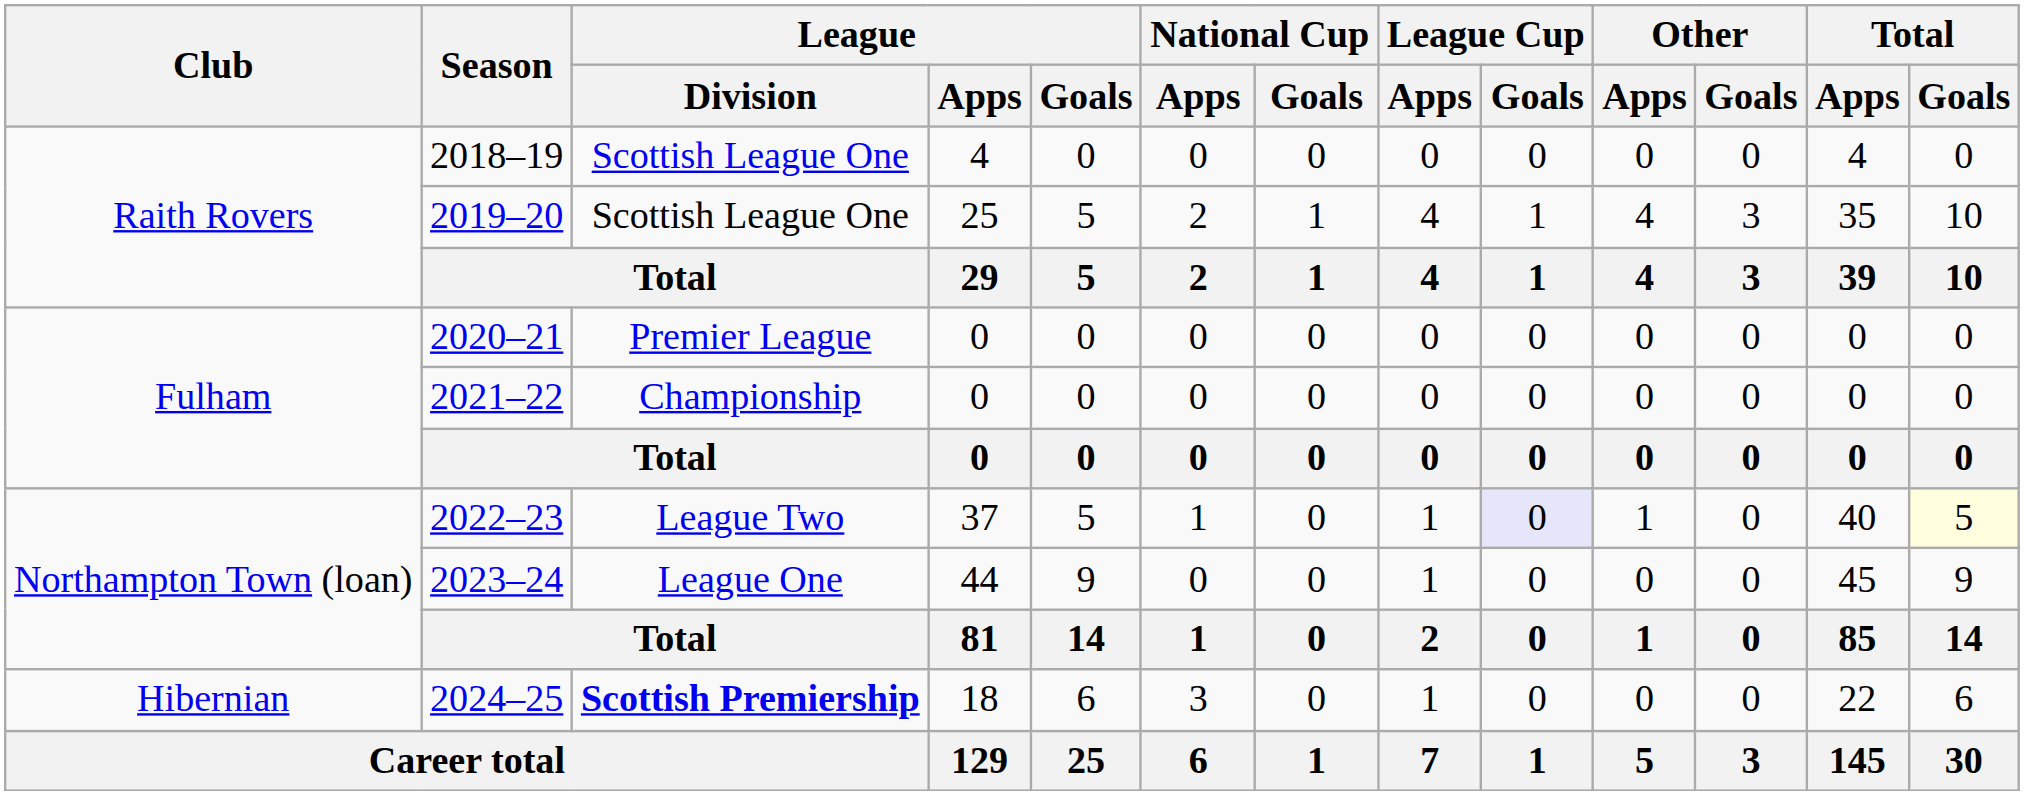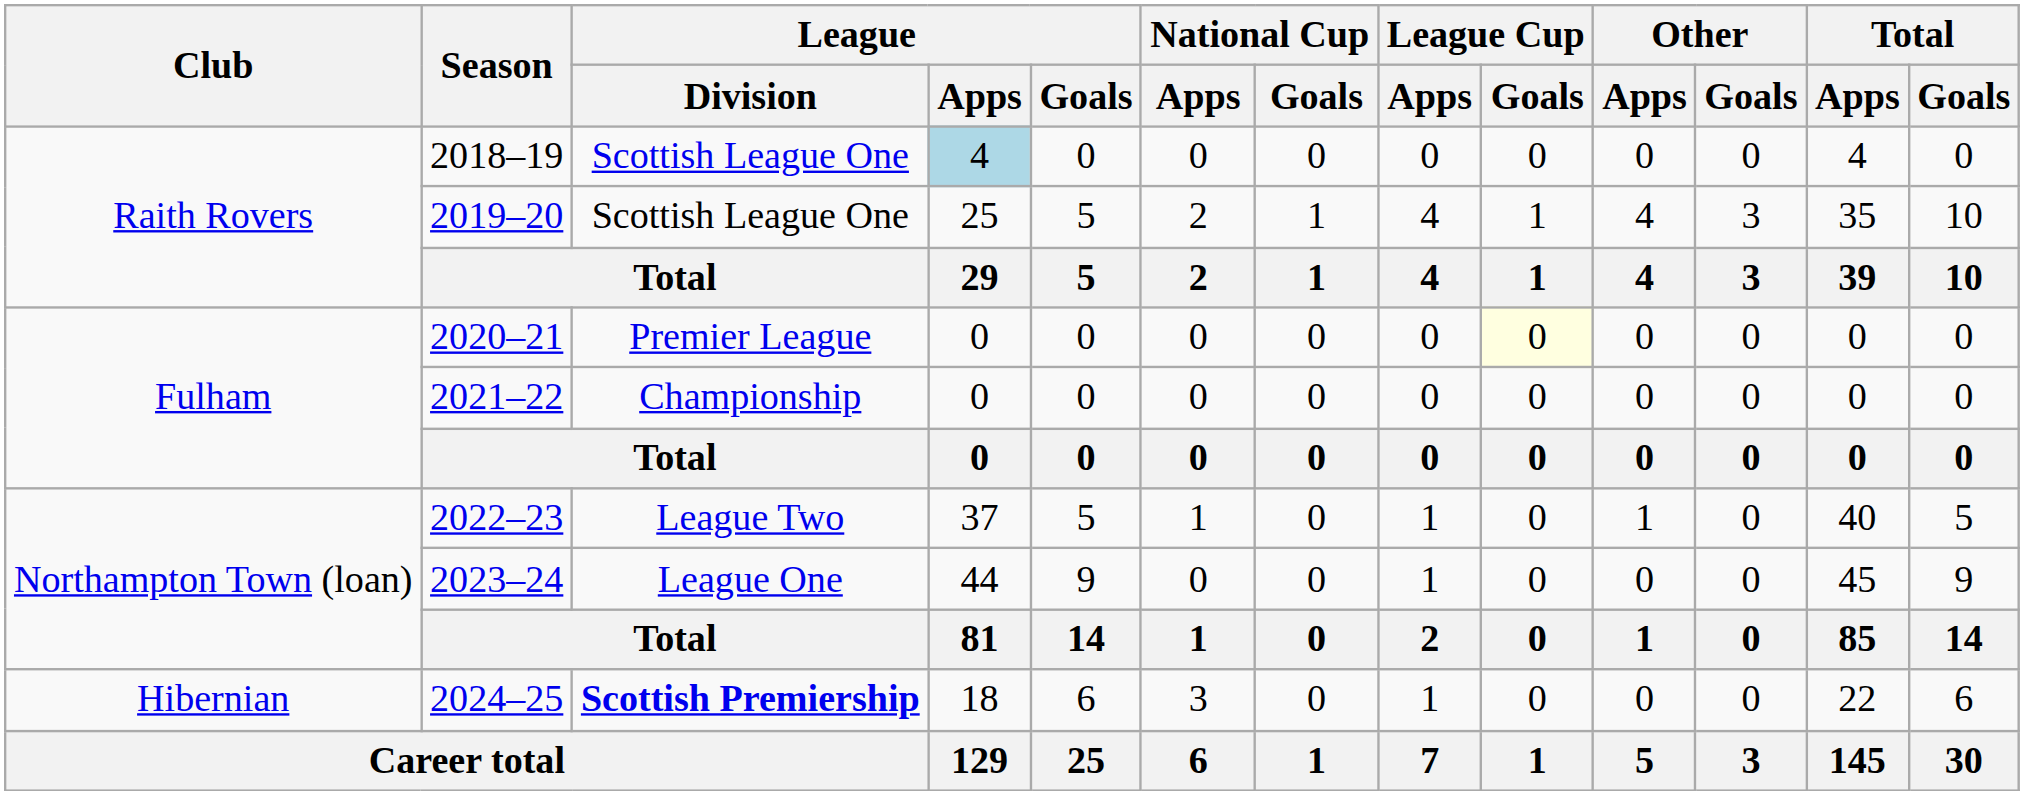2018–19 | League / Apps: no background -> lightblue background
2020–21 | League Cup / Goals: no background -> lightyellow background
2022–23 | League Cup / Goals: lavender background -> no background
2022–23 | Total / Goals: lightyellow background -> no background
